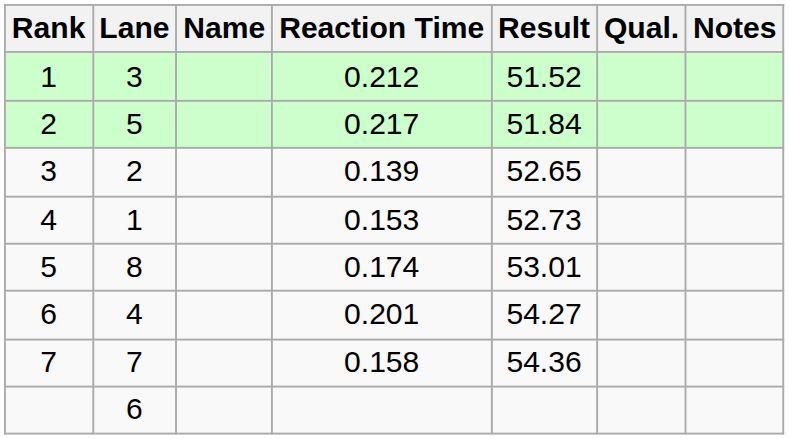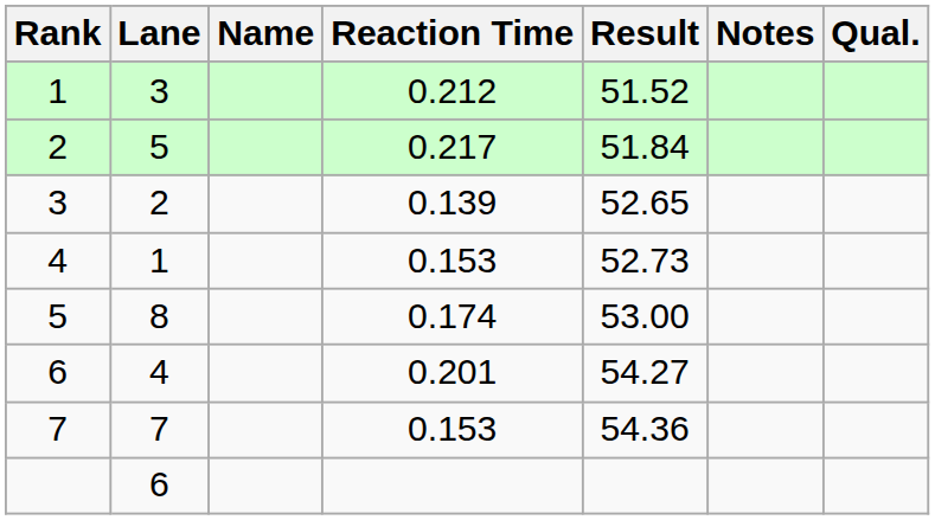columns swapped: Notes <-> Qual.
row 6 | Result: 53.01 -> 53.00
row 8 | Reaction Time: 0.158 -> 0.153
